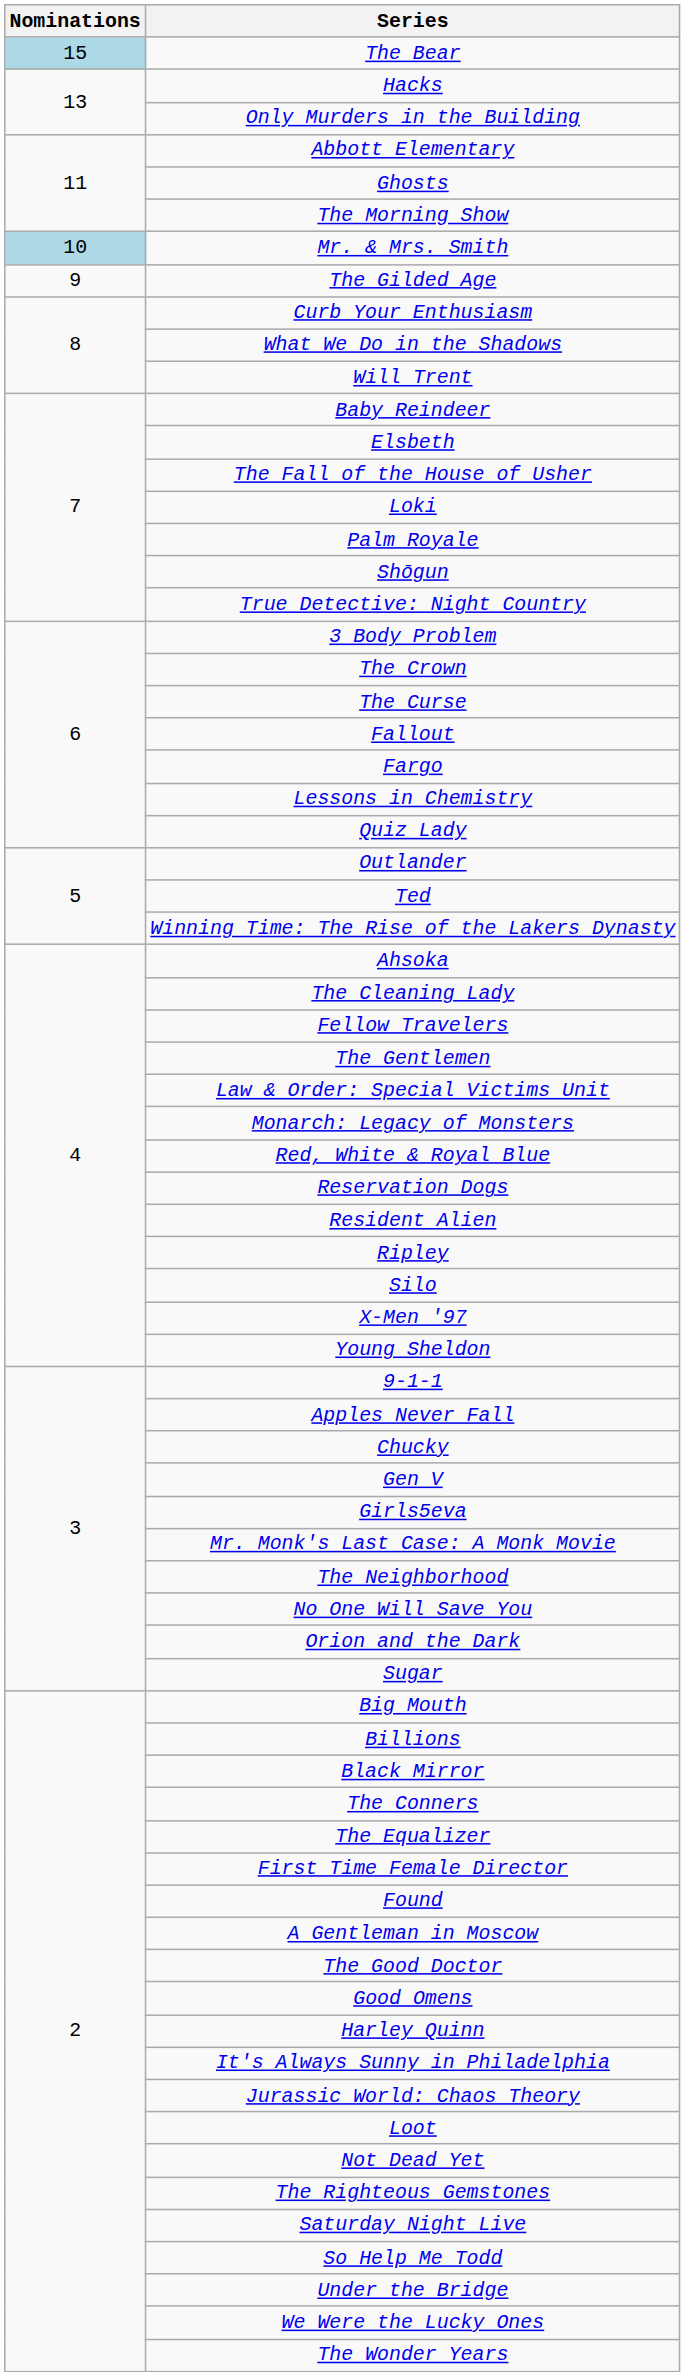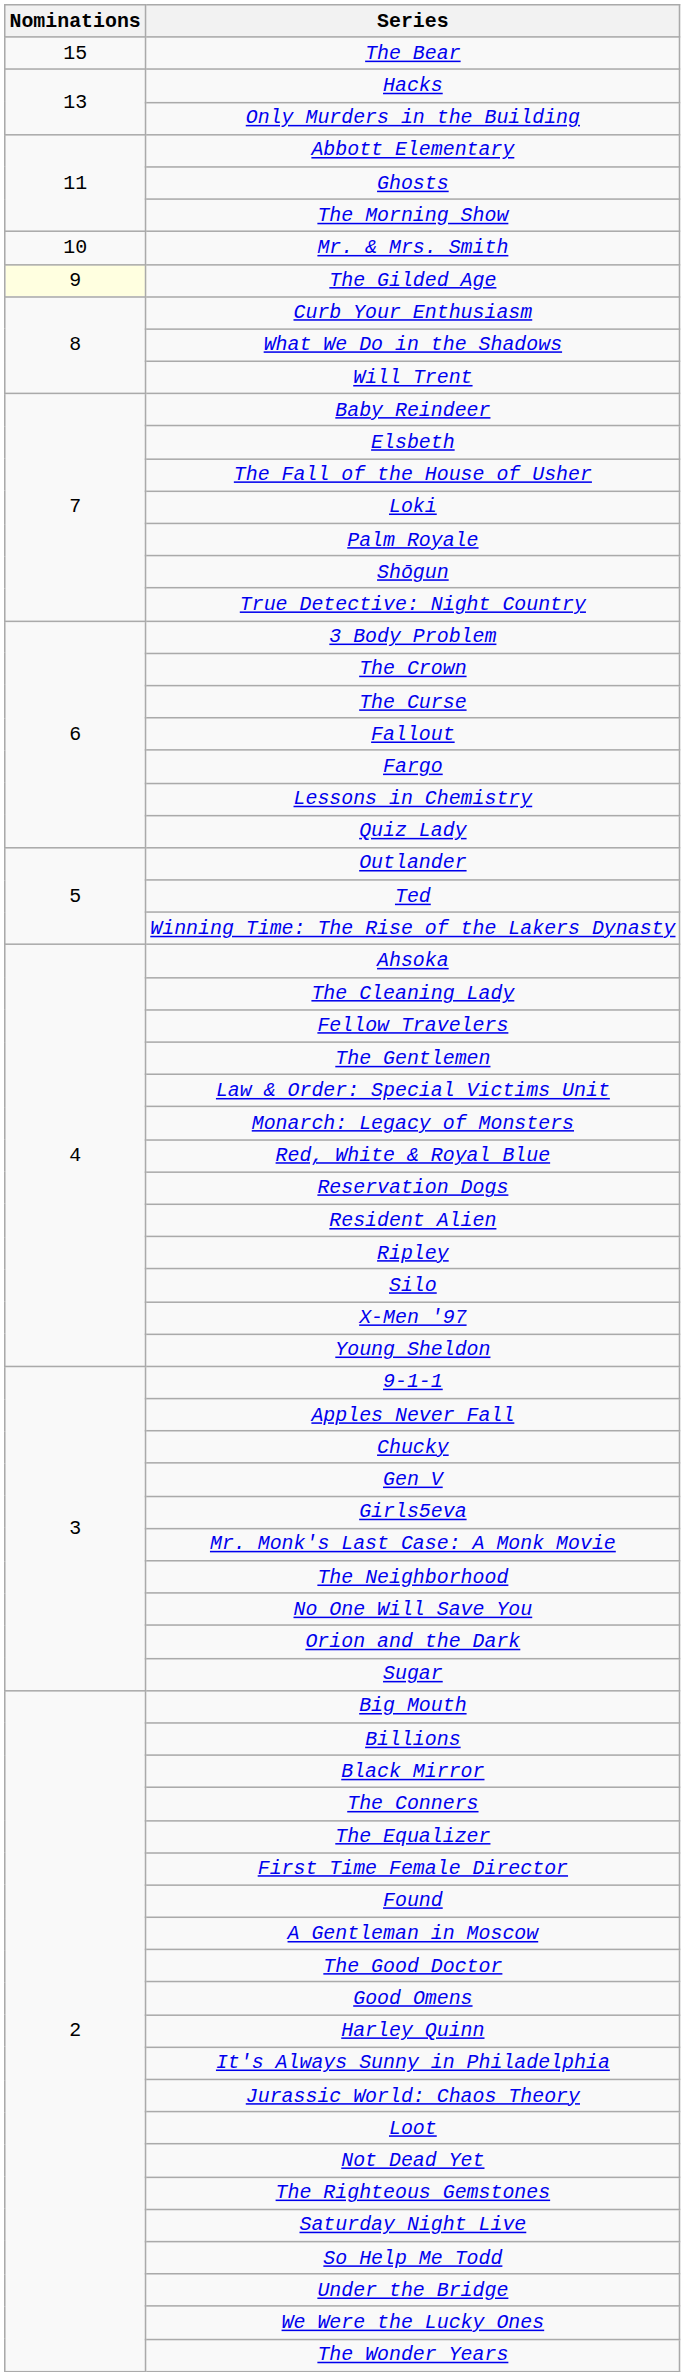The Bear | Nominations: lightblue background -> no background
Mr. & Mrs. Smith | Nominations: lightblue background -> no background
The Gilded Age | Nominations: no background -> lightyellow background
